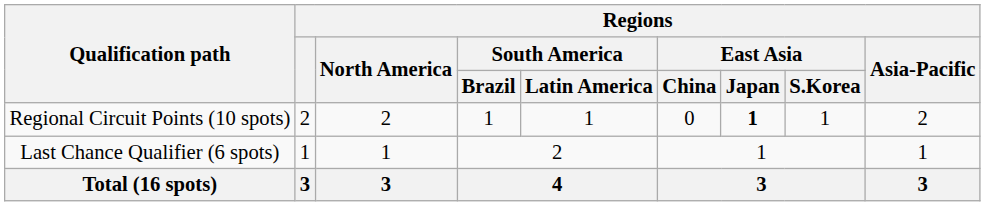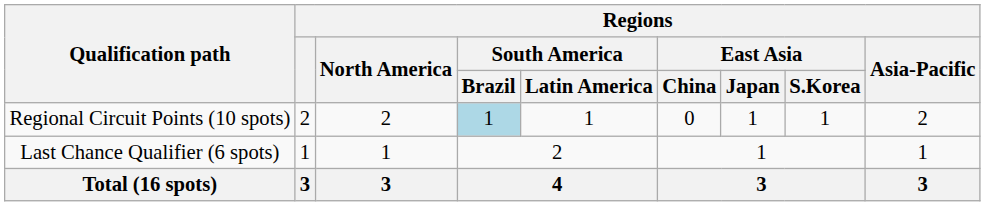Regional Circuit Points (10 spots) | Regions / South America / Brazil: no background -> lightblue background
Regional Circuit Points (10 spots) | Regions / East Asia / Japan: bold -> normal
